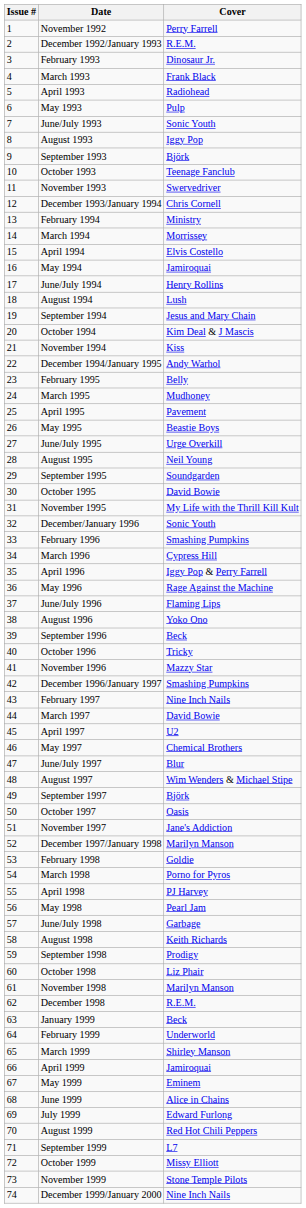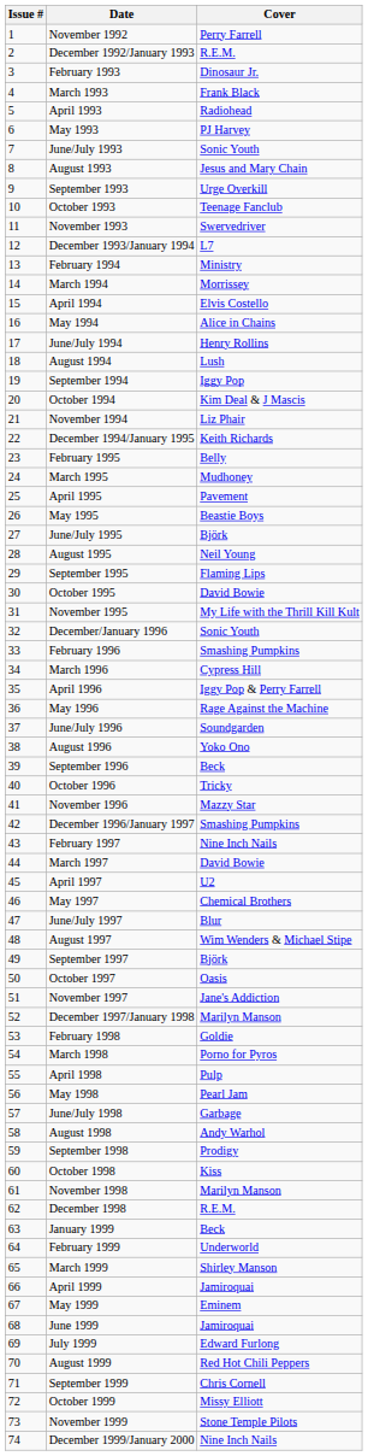May 1993 | Cover: Pulp -> PJ Harvey
August 1993 | Cover: Iggy Pop -> Jesus and Mary Chain
September 1993 | Cover: Björk -> Urge Overkill
December 1993/January 1994 | Cover: Chris Cornell -> L7
May 1994 | Cover: Jamiroquai -> Alice in Chains
September 1994 | Cover: Jesus and Mary Chain -> Iggy Pop
November 1994 | Cover: Kiss -> Liz Phair
December 1994/January 1995 | Cover: Andy Warhol -> Keith Richards
June/July 1995 | Cover: Urge Overkill -> Björk
September 1995 | Cover: Soundgarden -> Flaming Lips
June/July 1996 | Cover: Flaming Lips -> Soundgarden
April 1998 | Cover: PJ Harvey -> Pulp
August 1998 | Cover: Keith Richards -> Andy Warhol
October 1998 | Cover: Liz Phair -> Kiss
June 1999 | Cover: Alice in Chains -> Jamiroquai
September 1999 | Cover: L7 -> Chris Cornell
